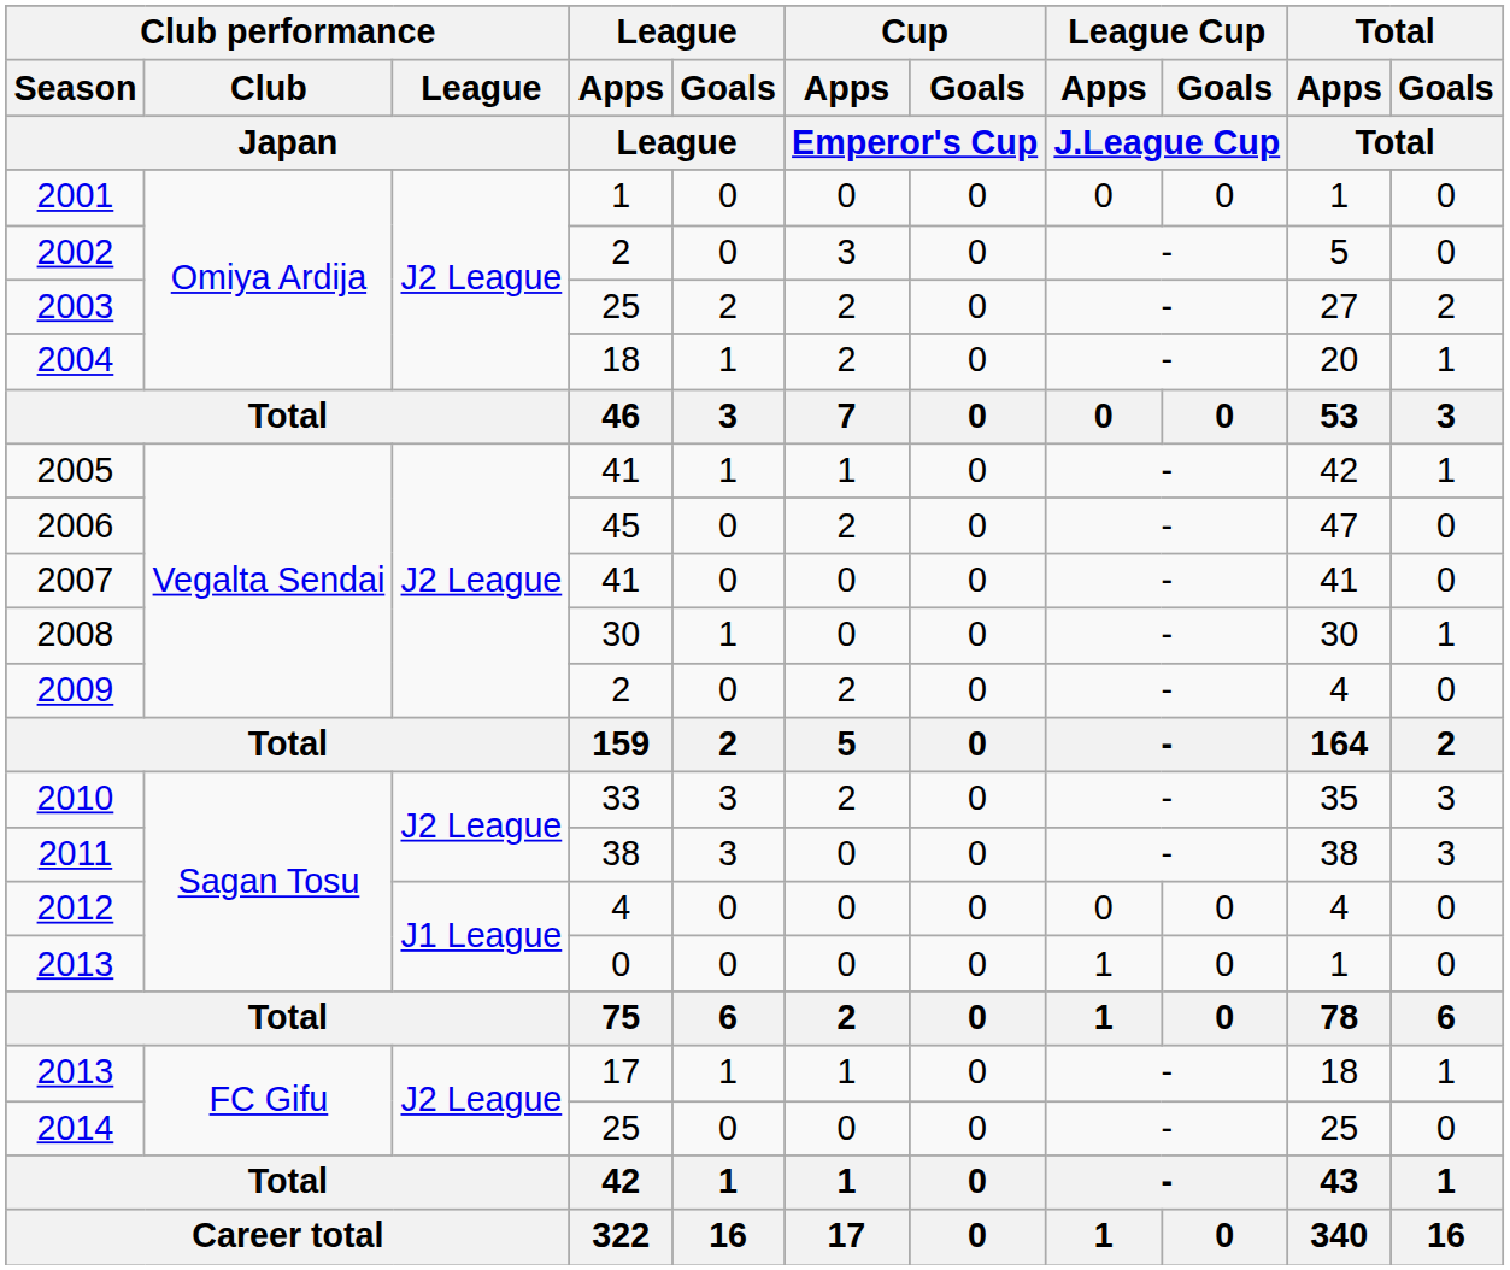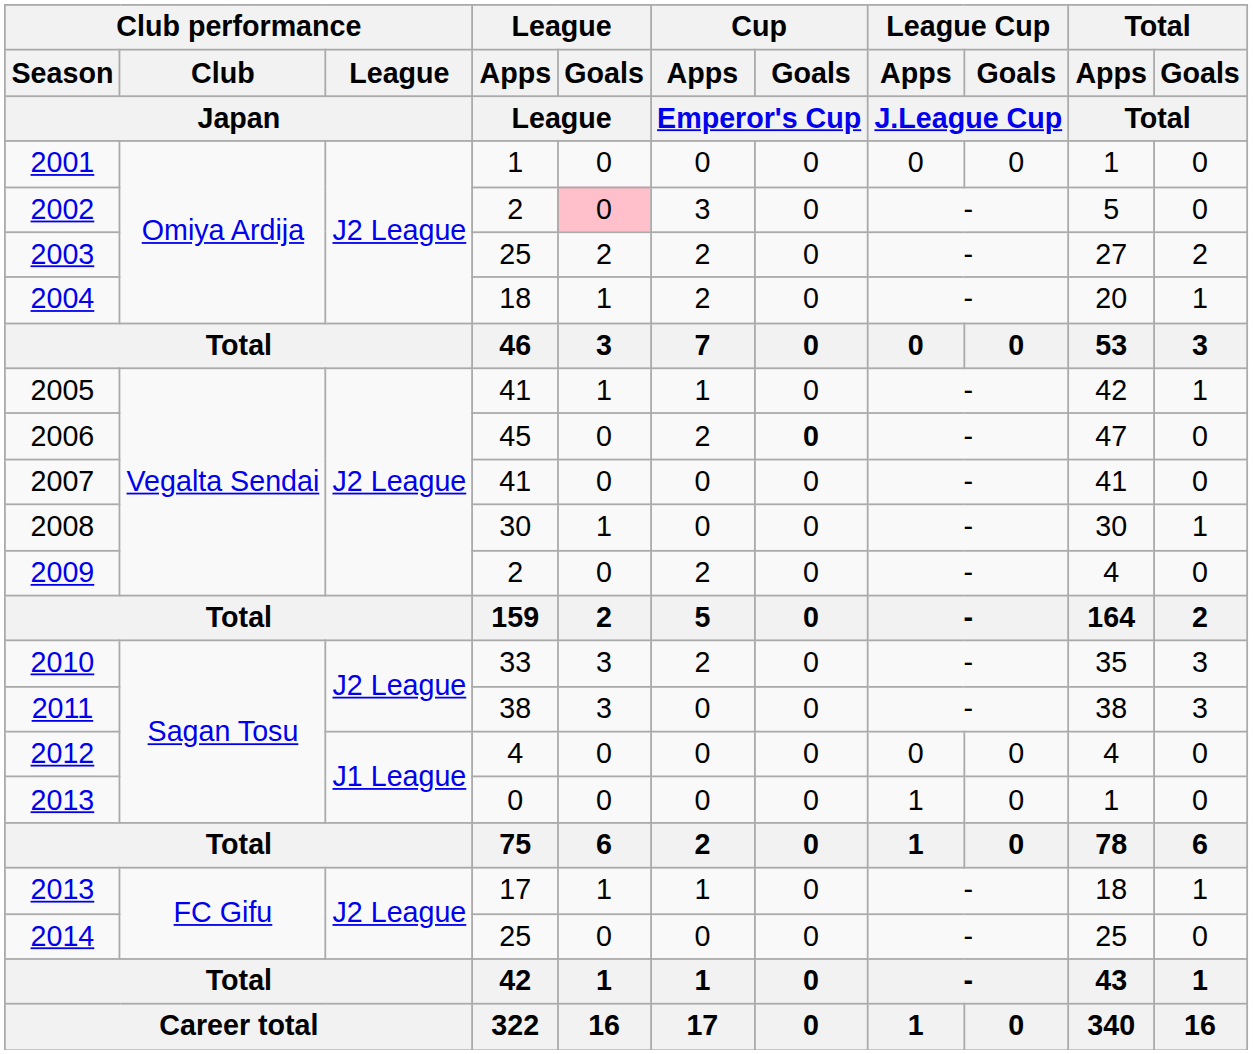2002 | League / Goals / League: no background -> pink background
2006 | Cup / Goals / Emperor's Cup: normal -> bold
